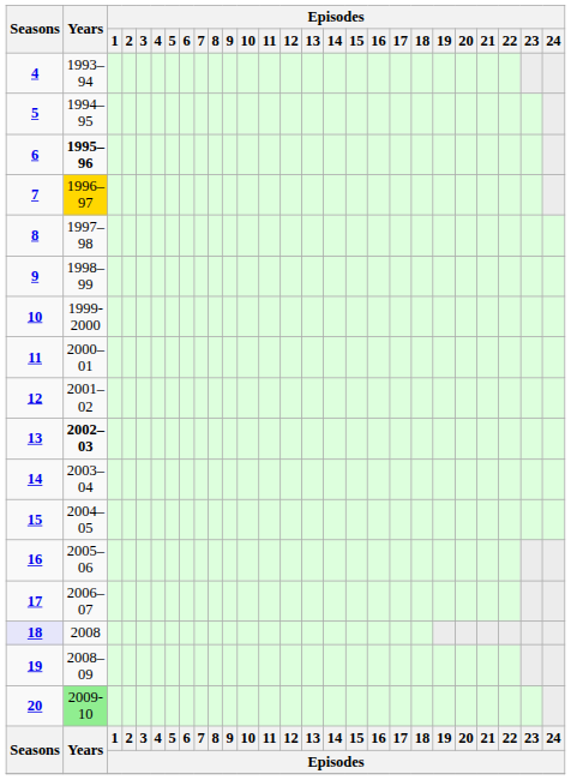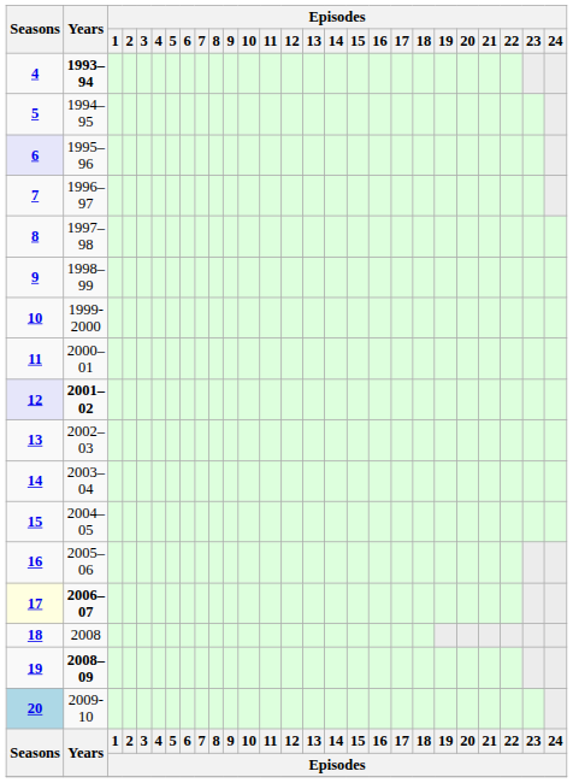row 3 | Years: normal -> bold
row 5 | Seasons: no background -> lavender background
row 5 | Years: bold -> normal
row 6 | Years: gold background -> no background
row 11 | Seasons: no background -> lavender background
row 11 | Years: normal -> bold
row 12 | Years: bold -> normal
row 16 | Seasons: no background -> lightyellow background
row 16 | Years: normal -> bold
row 17 | Seasons: lavender background -> no background
row 18 | Years: normal -> bold
row 19 | Seasons: no background -> lightblue background
row 19 | Years: lightgreen background -> no background
